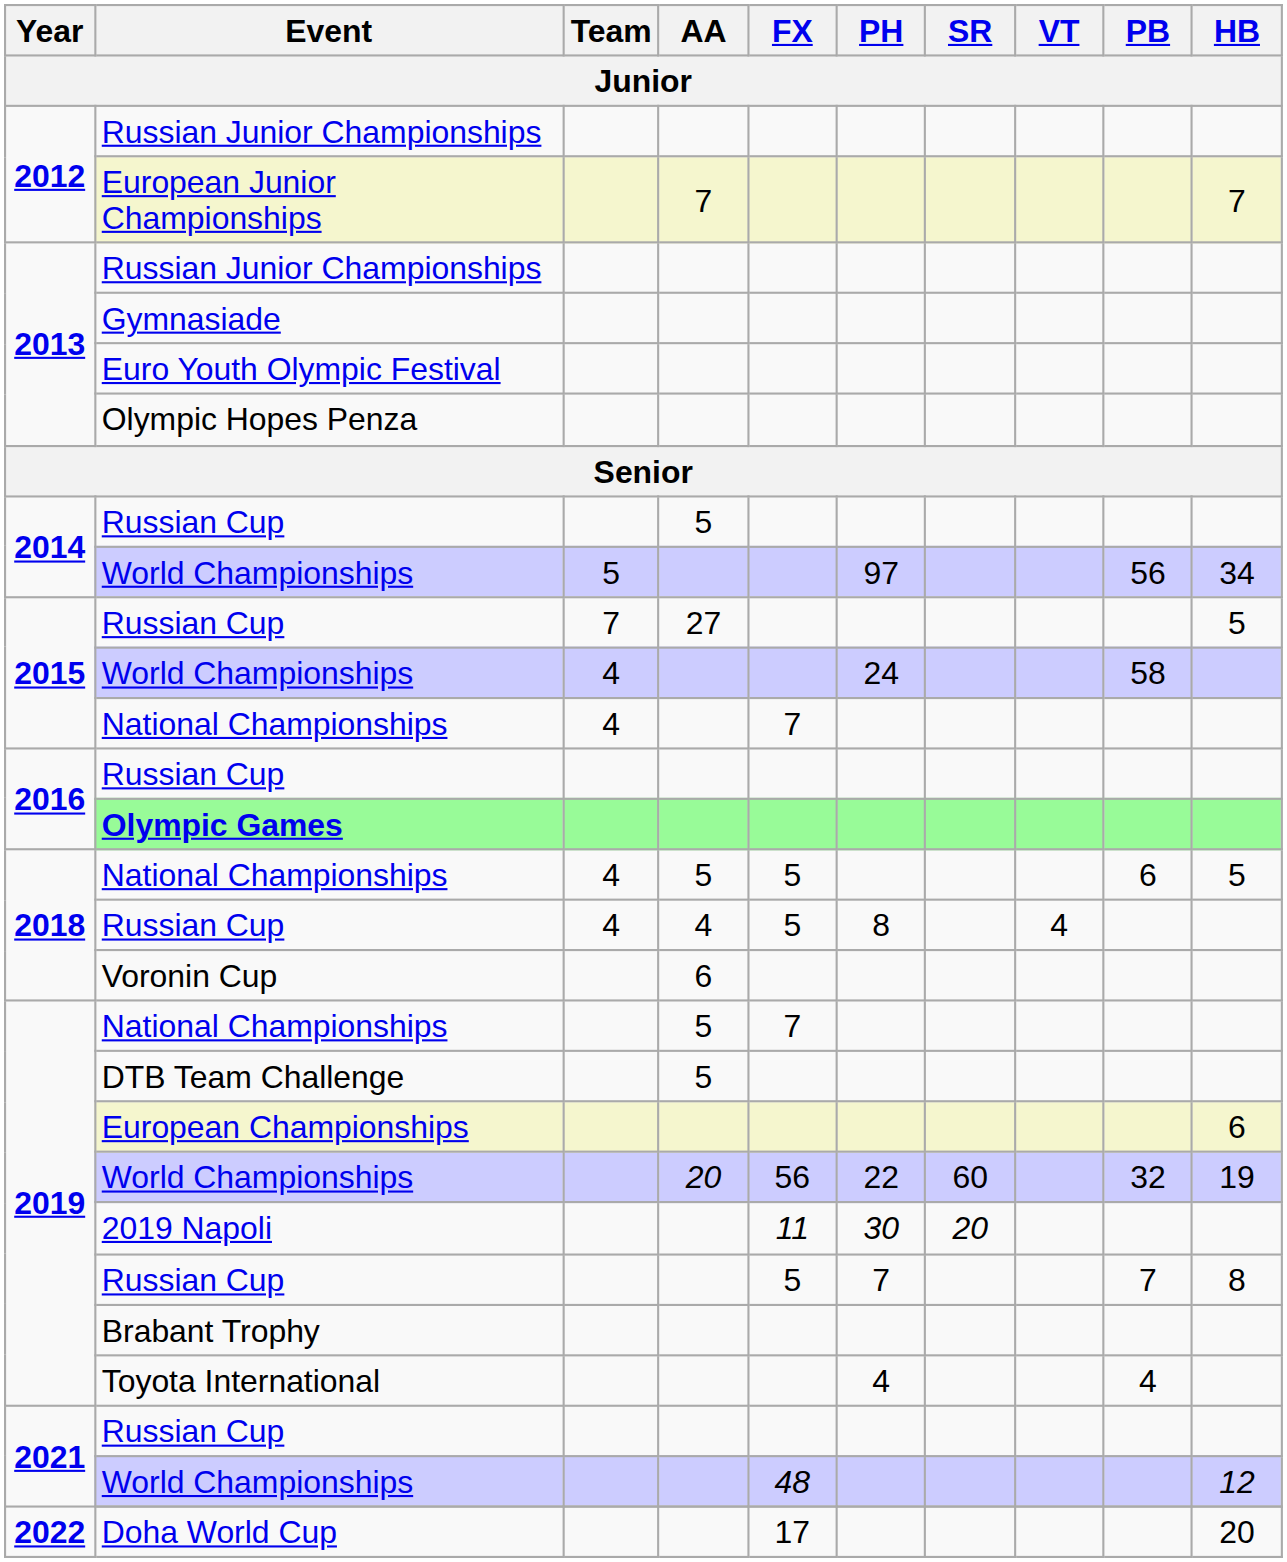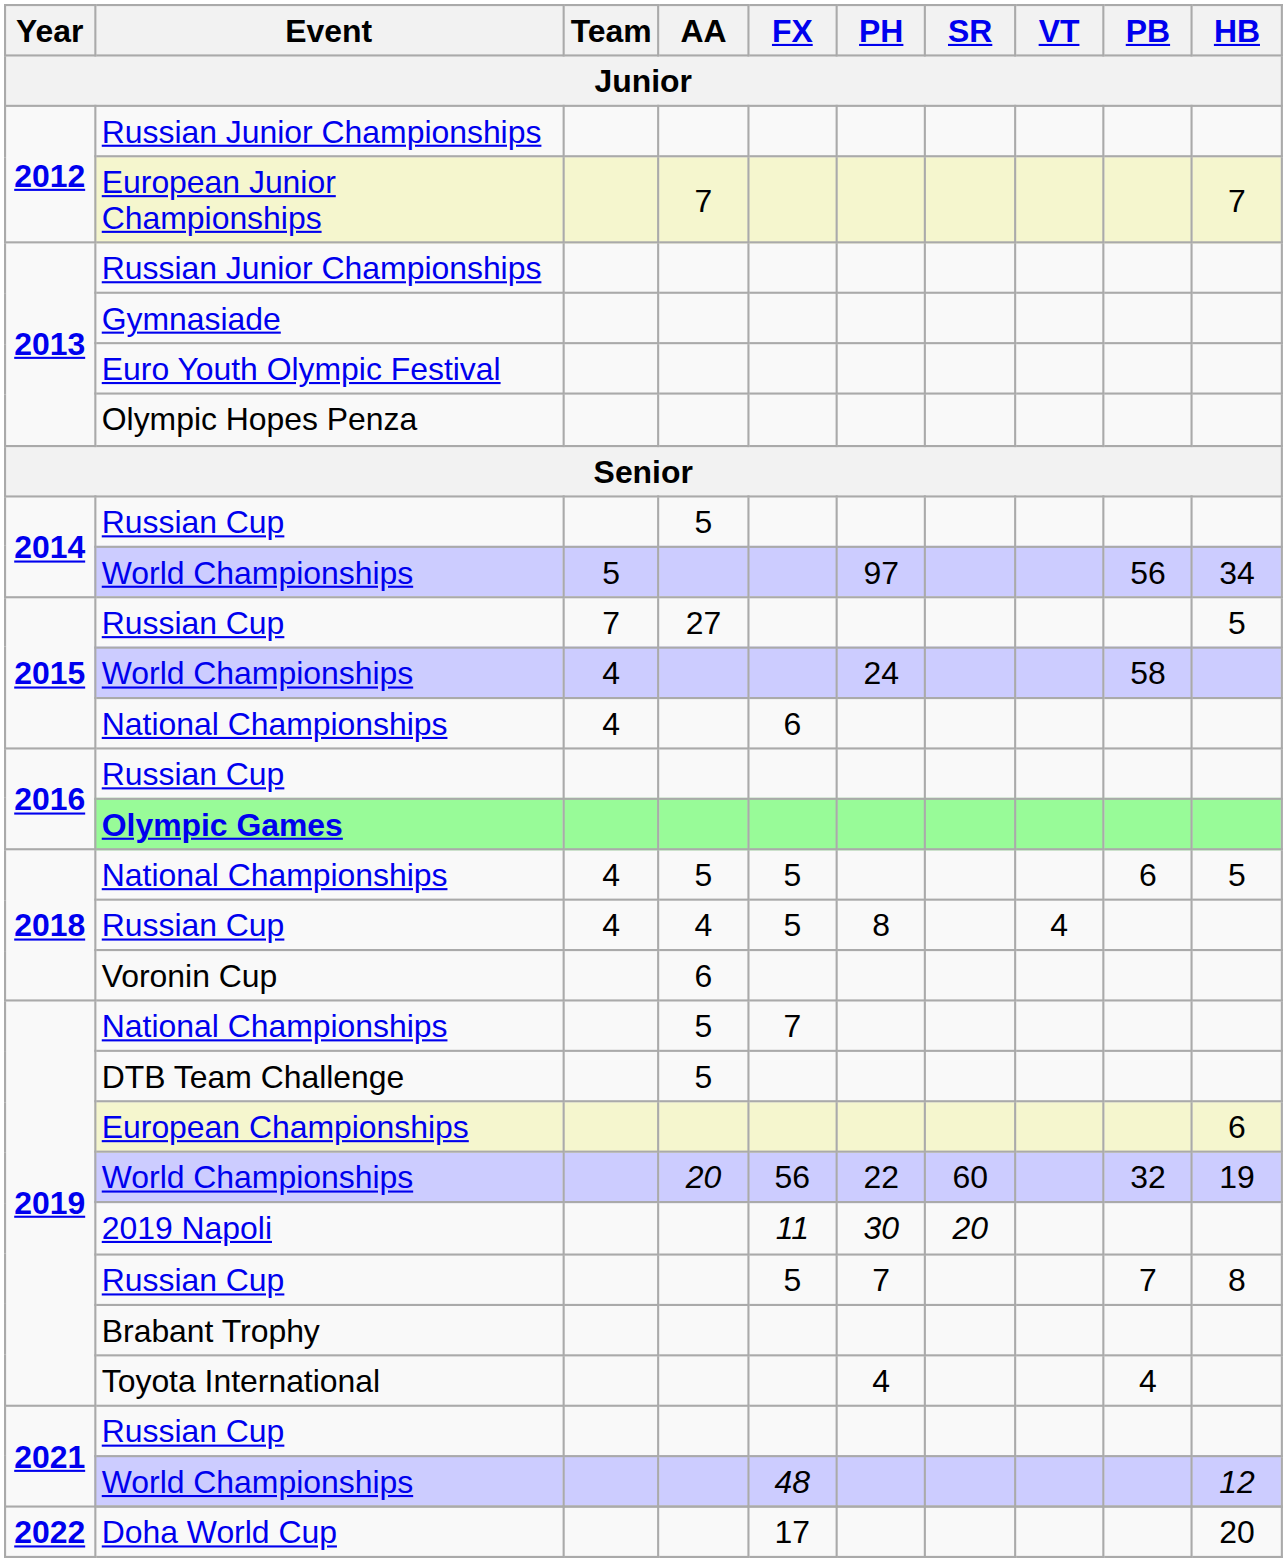2015 / National Championships | FX: 7 -> 6
